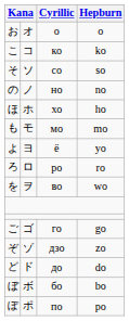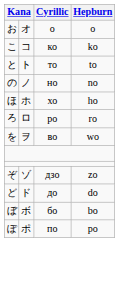- row: そ | ソ | со | so
+ row: と | ト | то | to
- row: も | モ | мо | mo
- row: よ | ヨ | ё | yo
- row: ご | ゴ | го | go
